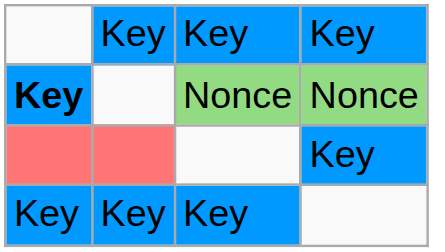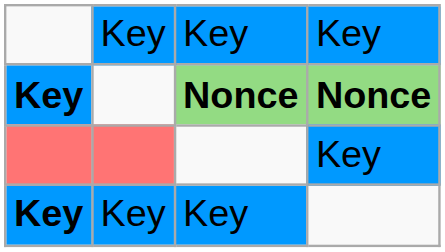row 2 | column 3: normal -> bold
row 2 | column 4: normal -> bold
row 4 | column 1: normal -> bold
